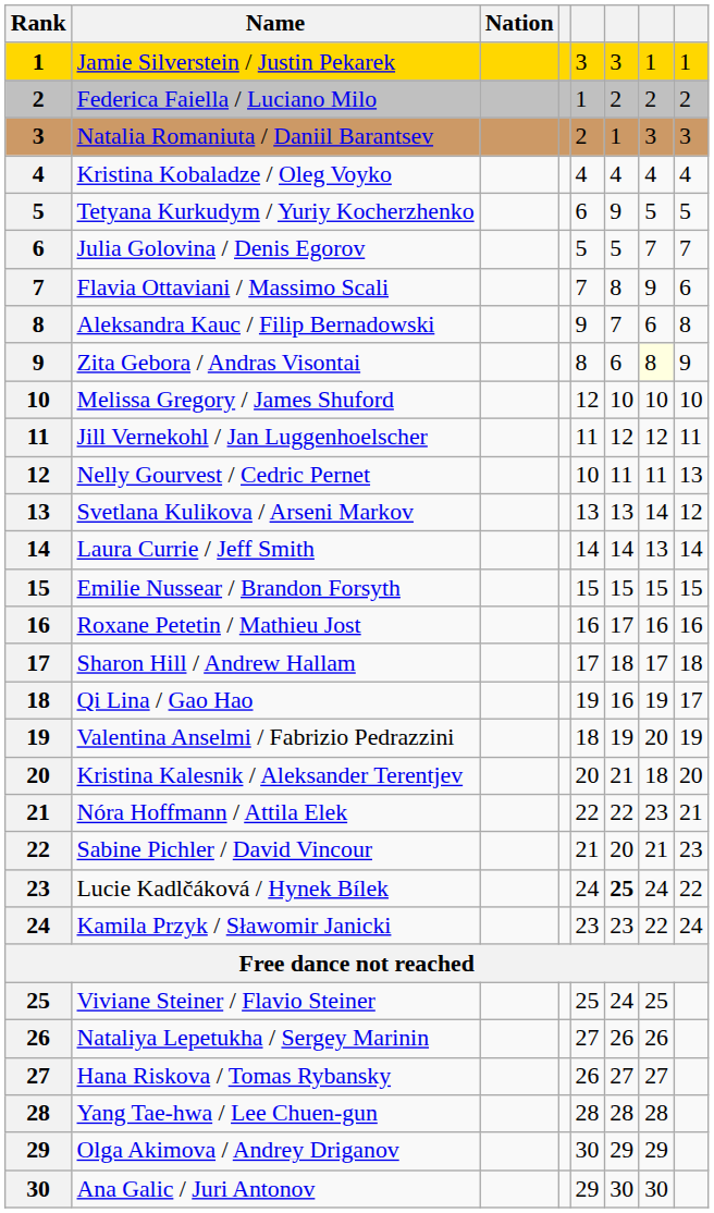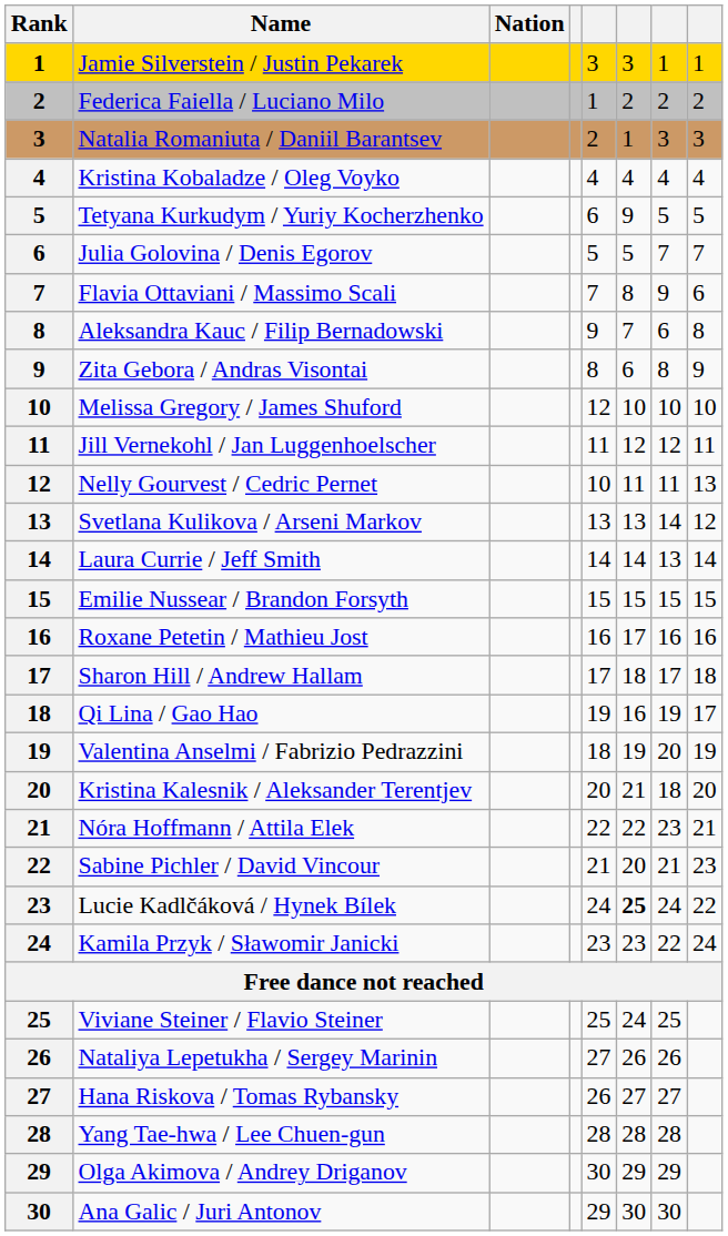Zita Gebora / Andras Visontai | column 7: lightyellow background -> no background
